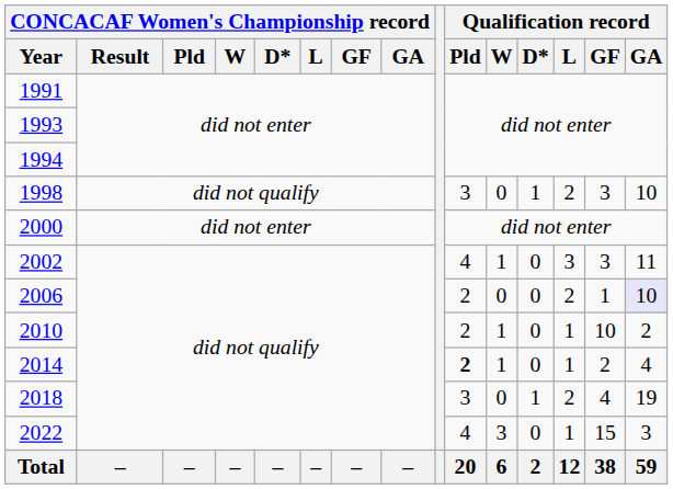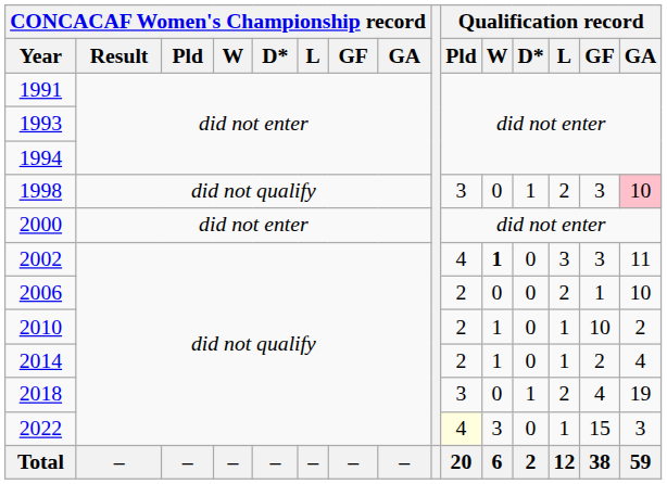1998 | Qualification record / GA: no background -> pink background
2002 | Qualification record / W: normal -> bold
2006 | Qualification record / GA: lavender background -> no background
2014 | Qualification record / Pld: bold -> normal
2022 | Qualification record / Pld: no background -> lightyellow background
